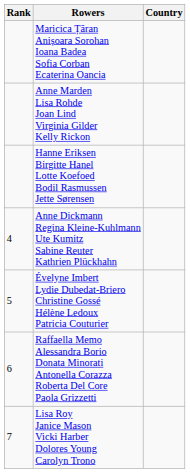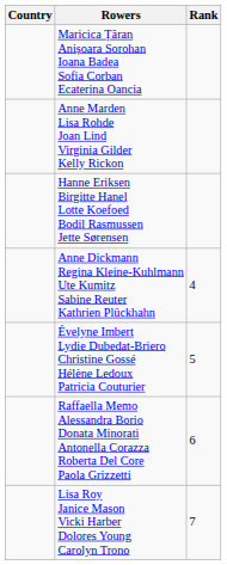columns swapped: Rank <-> Country
